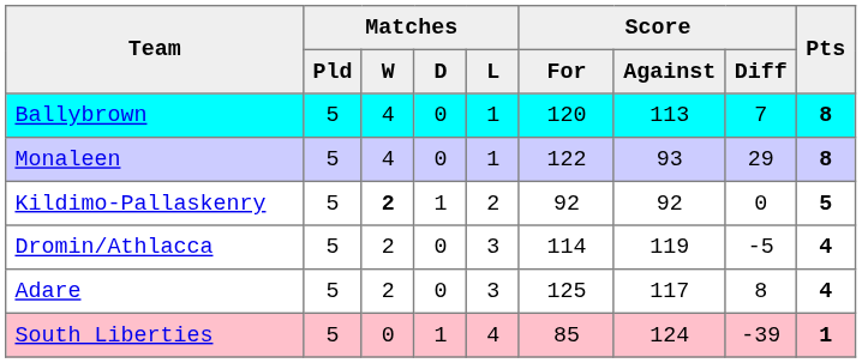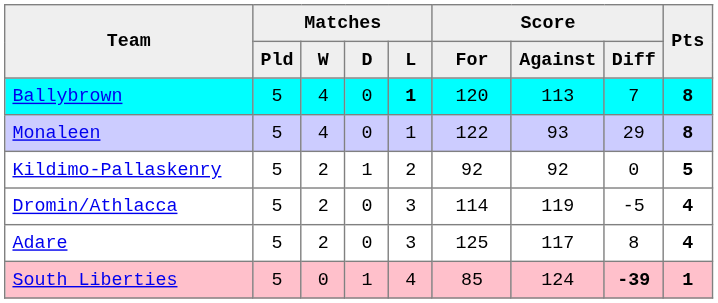Ballybrown | Matches / L: normal -> bold
Kildimo-Pallaskenry | Matches / W: bold -> normal
South Liberties | Score / Diff: normal -> bold
